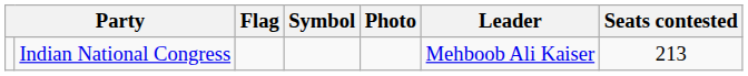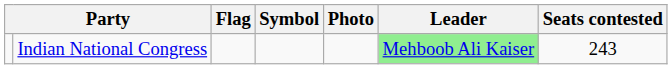Indian National Congress | Leader: no background -> lightgreen background
Indian National Congress | Seats contested: 213 -> 243
